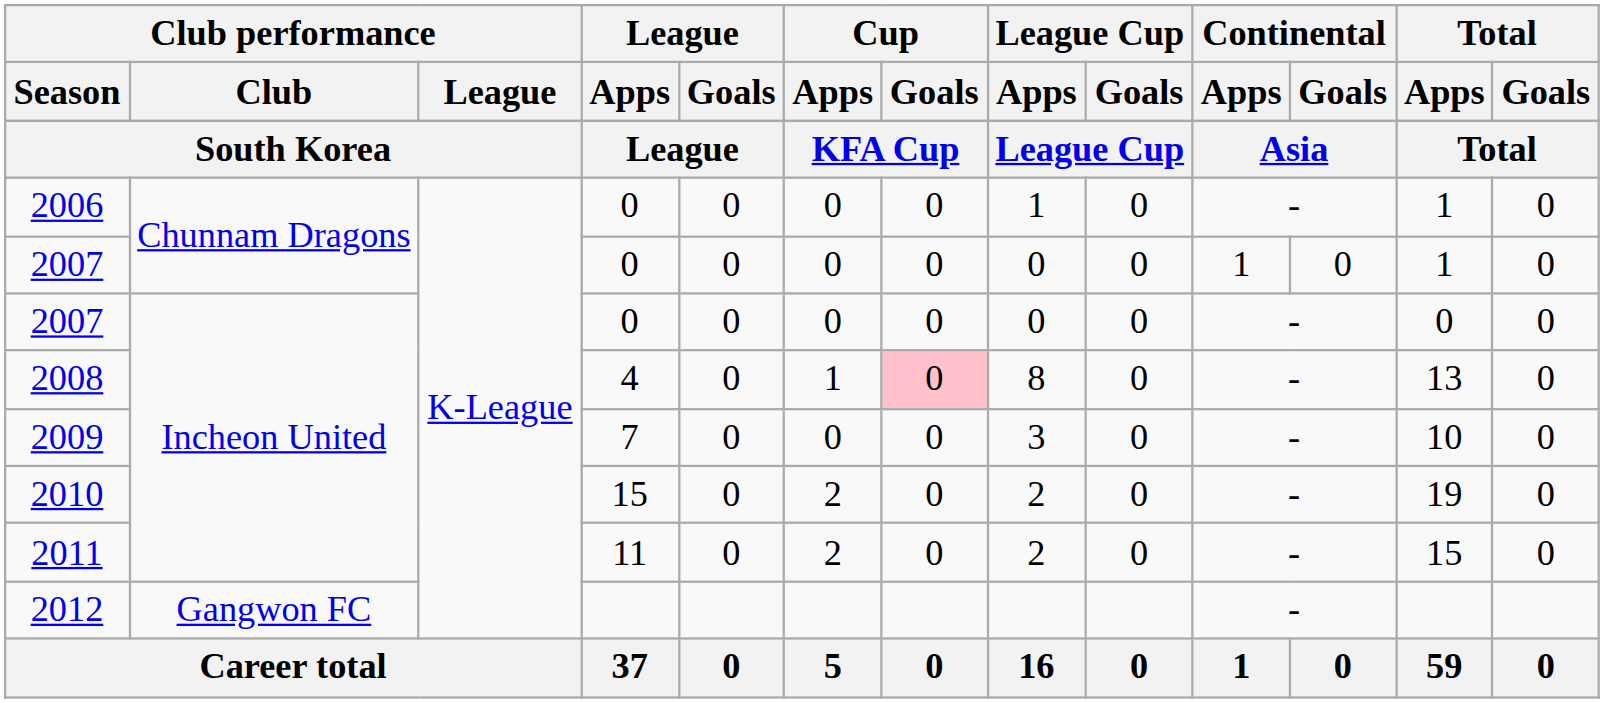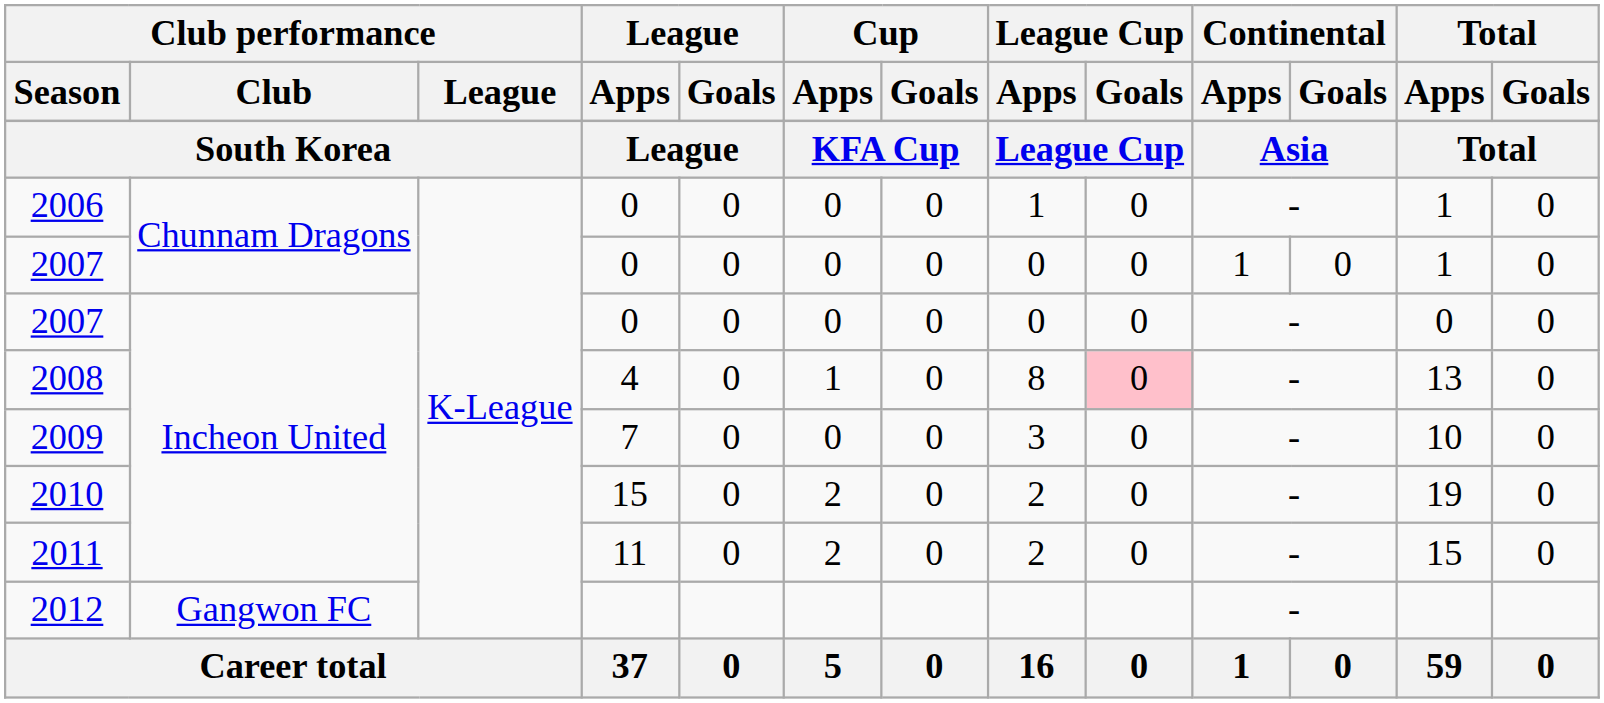2008 | Cup / Goals: pink background -> no background
2008 | League Cup / Goals: no background -> pink background
